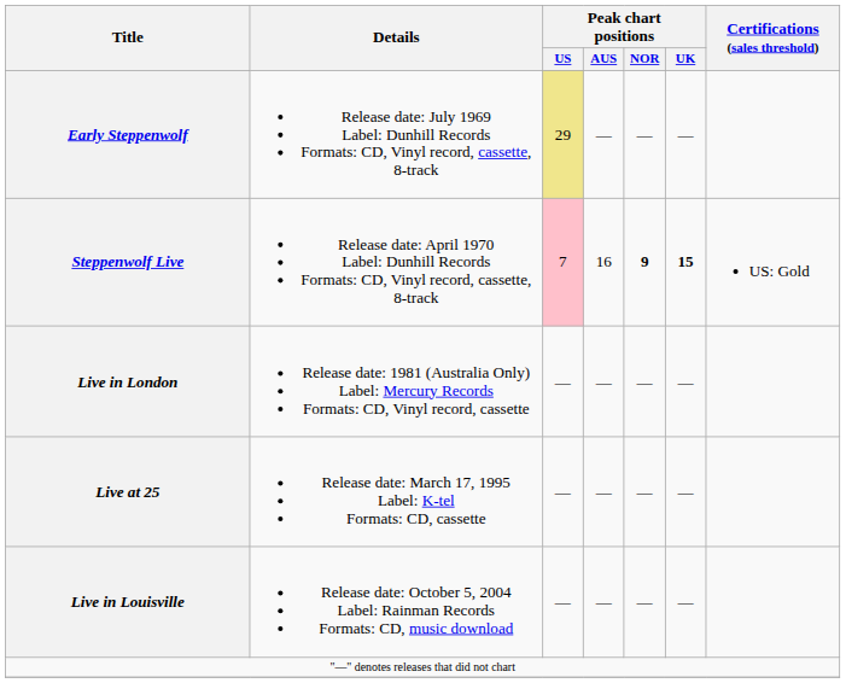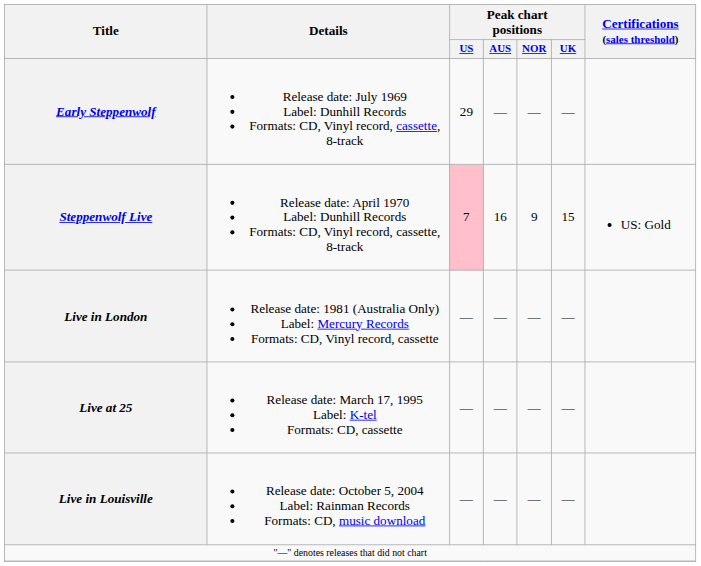Early Steppenwolf | Peak chart positions / US: khaki background -> no background
Steppenwolf Live | Peak chart positions / NOR: bold -> normal
Steppenwolf Live | Peak chart positions / UK: bold -> normal
